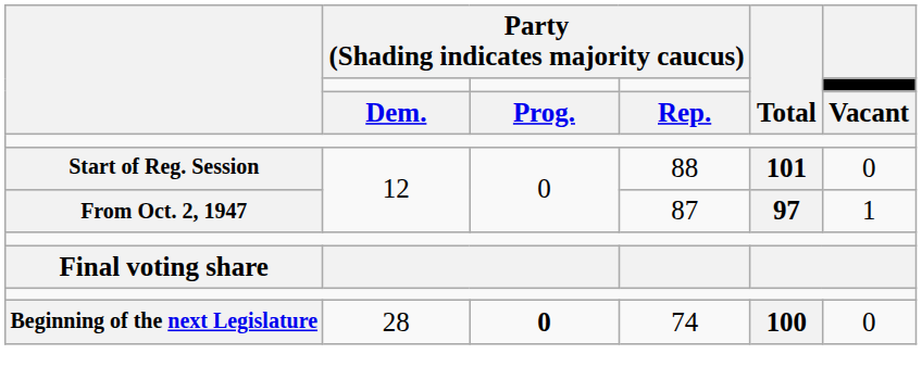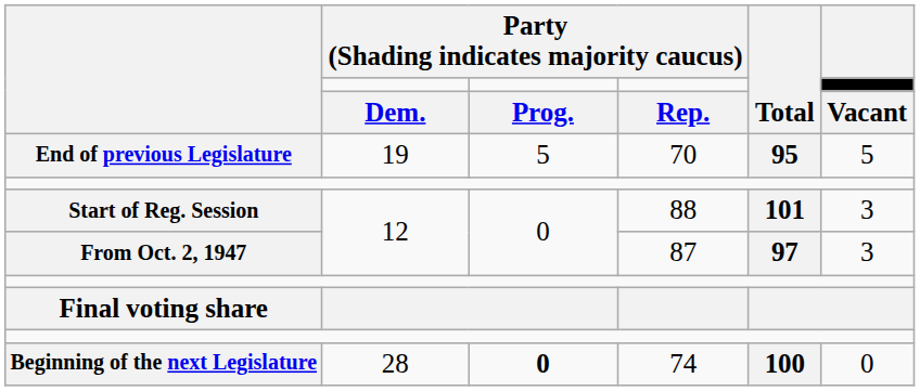+ row: End of previous Legislature | 19 | 5 | 70 | 95 | 5
Start of Reg. Session | column 6: 0 -> 3
From Oct. 2, 1947 | column 6: 1 -> 3
